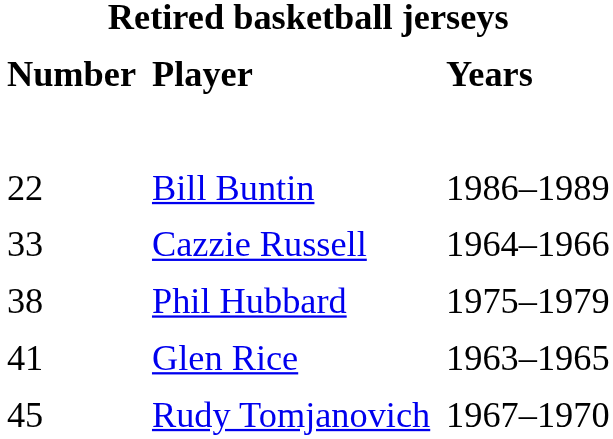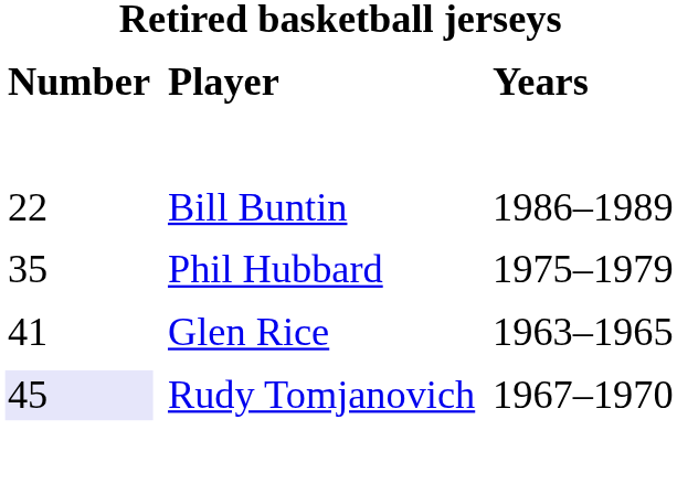- row: 33 | Cazzie Russell | 1964–1966
Phil Hubbard | Number: 38 -> 35
Rudy Tomjanovich | Number: no background -> lavender background
